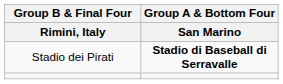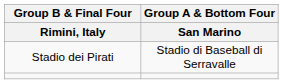Stadio dei Pirati | Group A & Bottom Four / San Marino: bold -> normal
